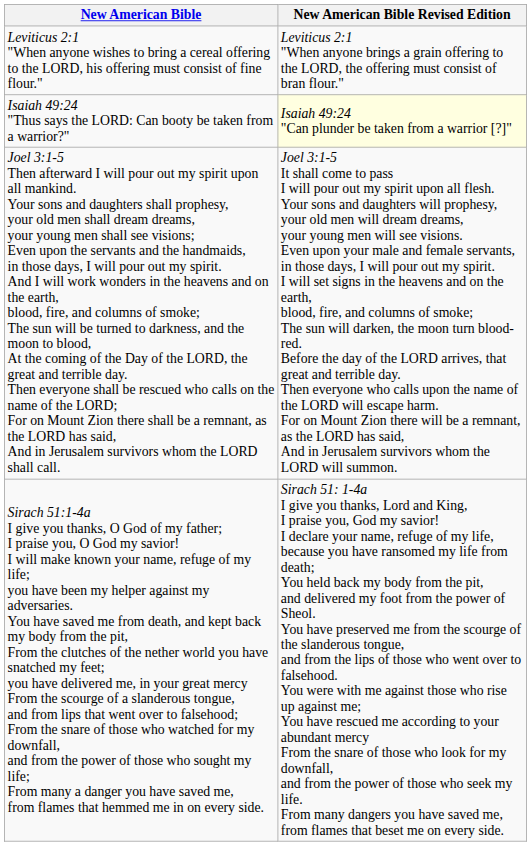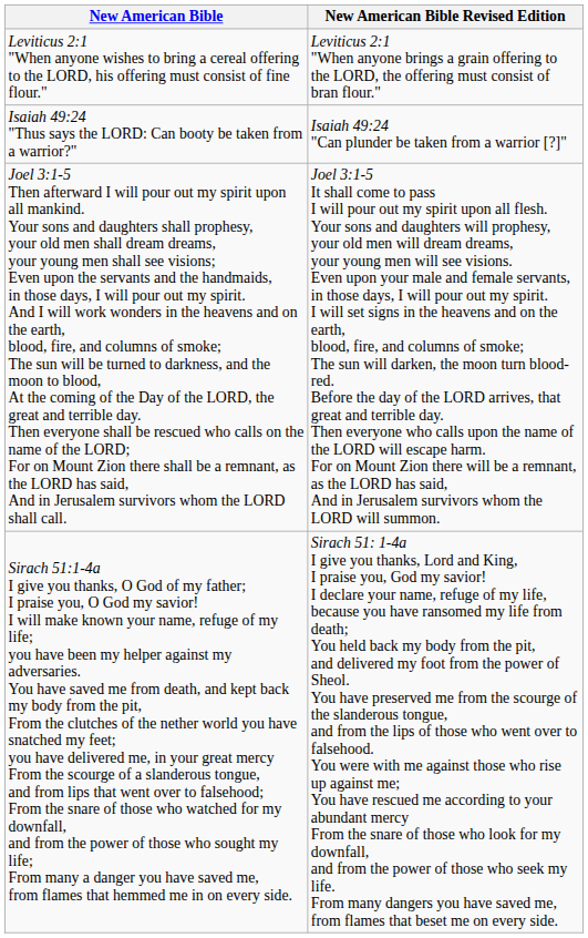row 3 | New American Bible Revised Edition: lightyellow background -> no background
